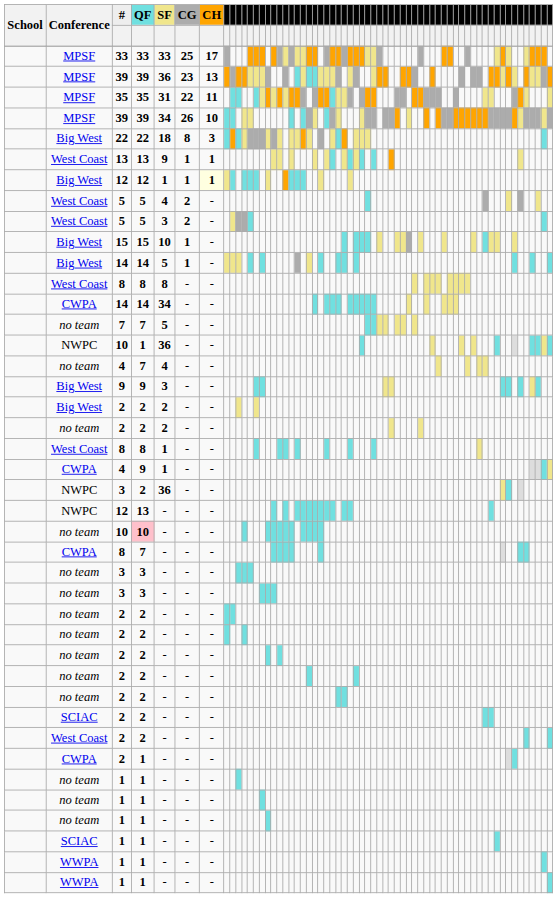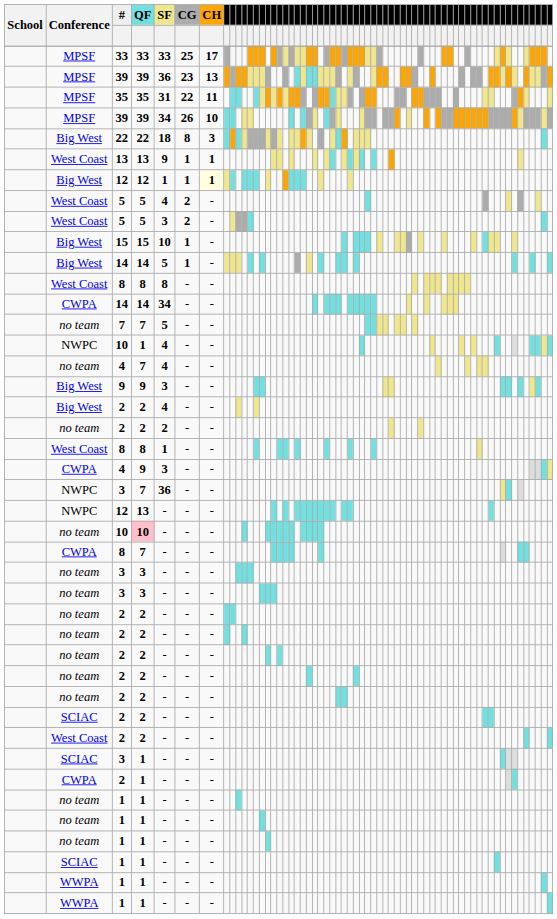NWPC / 10 | SF: 36 -> 4
Big West / 2 | SF: 2 -> 4
CWPA / 4 | SF: 1 -> 3
NWPC / 3 | QF: 2 -> 7
+ row: SCIAC | 3 | 1 | - | - | -
